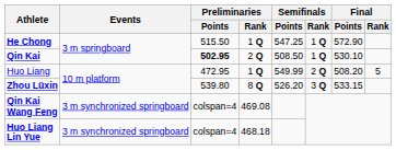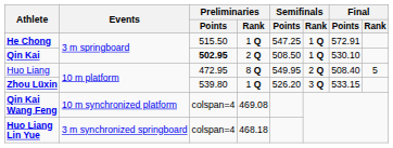He Chong | Final / Points: 572.90 -> 572.91
Huo Liang | Preliminaries / Rank: 1 Q -> 8 Q
Huo Liang | Semifinals / Points: 549.99 -> 549.95
Huo Liang | Final / Points: 508.20 -> 508.40
Zhou Lüxin | Preliminaries / Rank: 8 Q -> 1 Q
Qin Kai Wang Feng | Events: 3 m synchronized springboard -> 10 m synchronized platform
